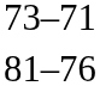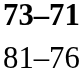73–71 | column 1: normal -> bold
